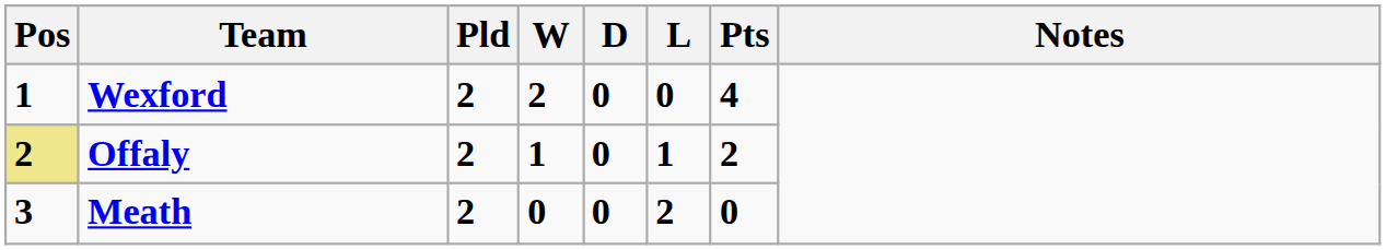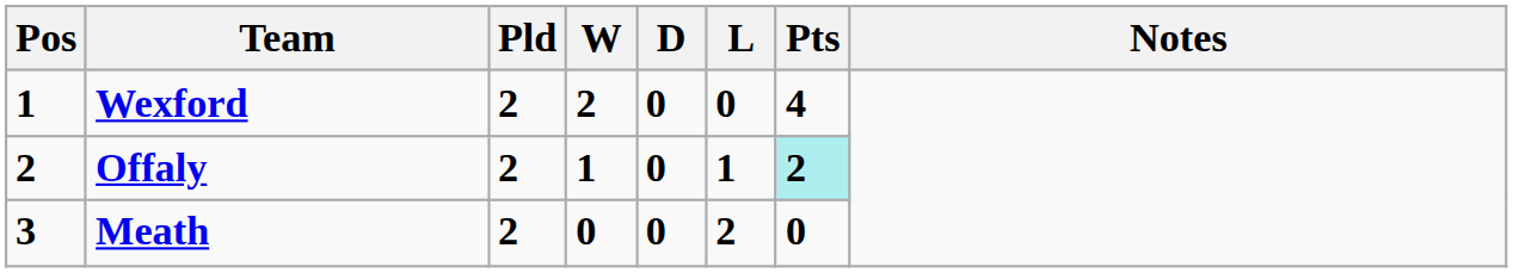Offaly | Pos: khaki background -> no background
Offaly | Pts: no background -> paleturquoise background
